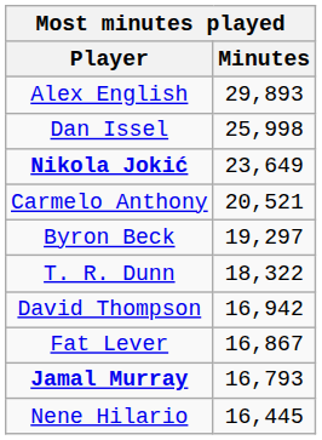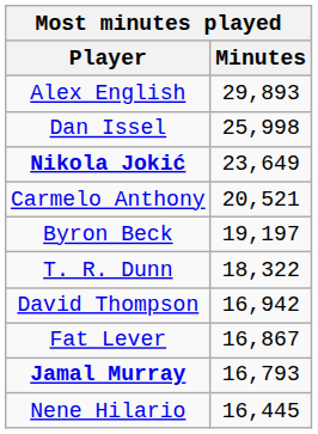Byron Beck | Minutes: 19,297 -> 19,197
